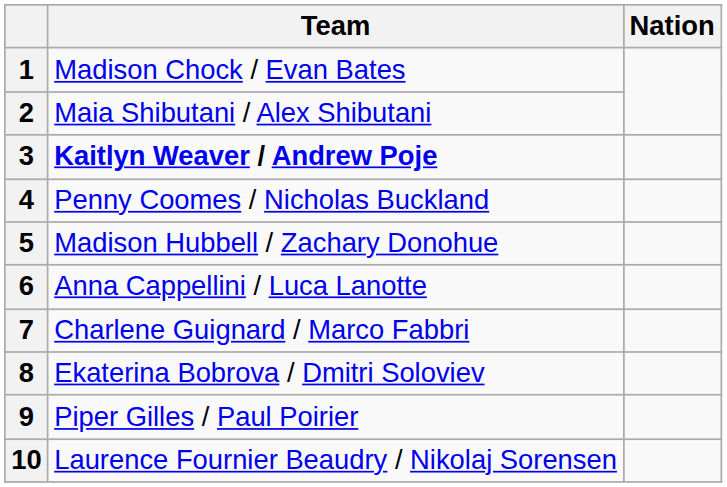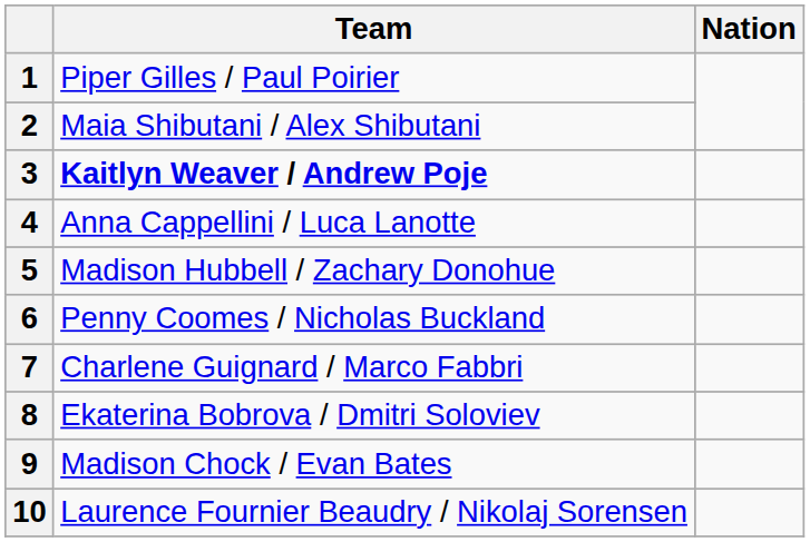1 | Team: Madison Chock / Evan Bates -> Piper Gilles / Paul Poirier
4 | Team: Penny Coomes / Nicholas Buckland -> Anna Cappellini / Luca Lanotte
6 | Team: Anna Cappellini / Luca Lanotte -> Penny Coomes / Nicholas Buckland
9 | Team: Piper Gilles / Paul Poirier -> Madison Chock / Evan Bates
